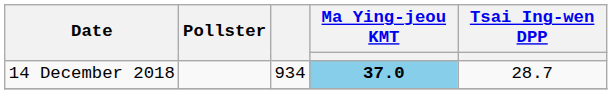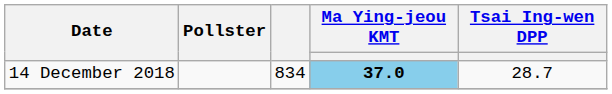14 December 2018 | column 3: 934 -> 834
